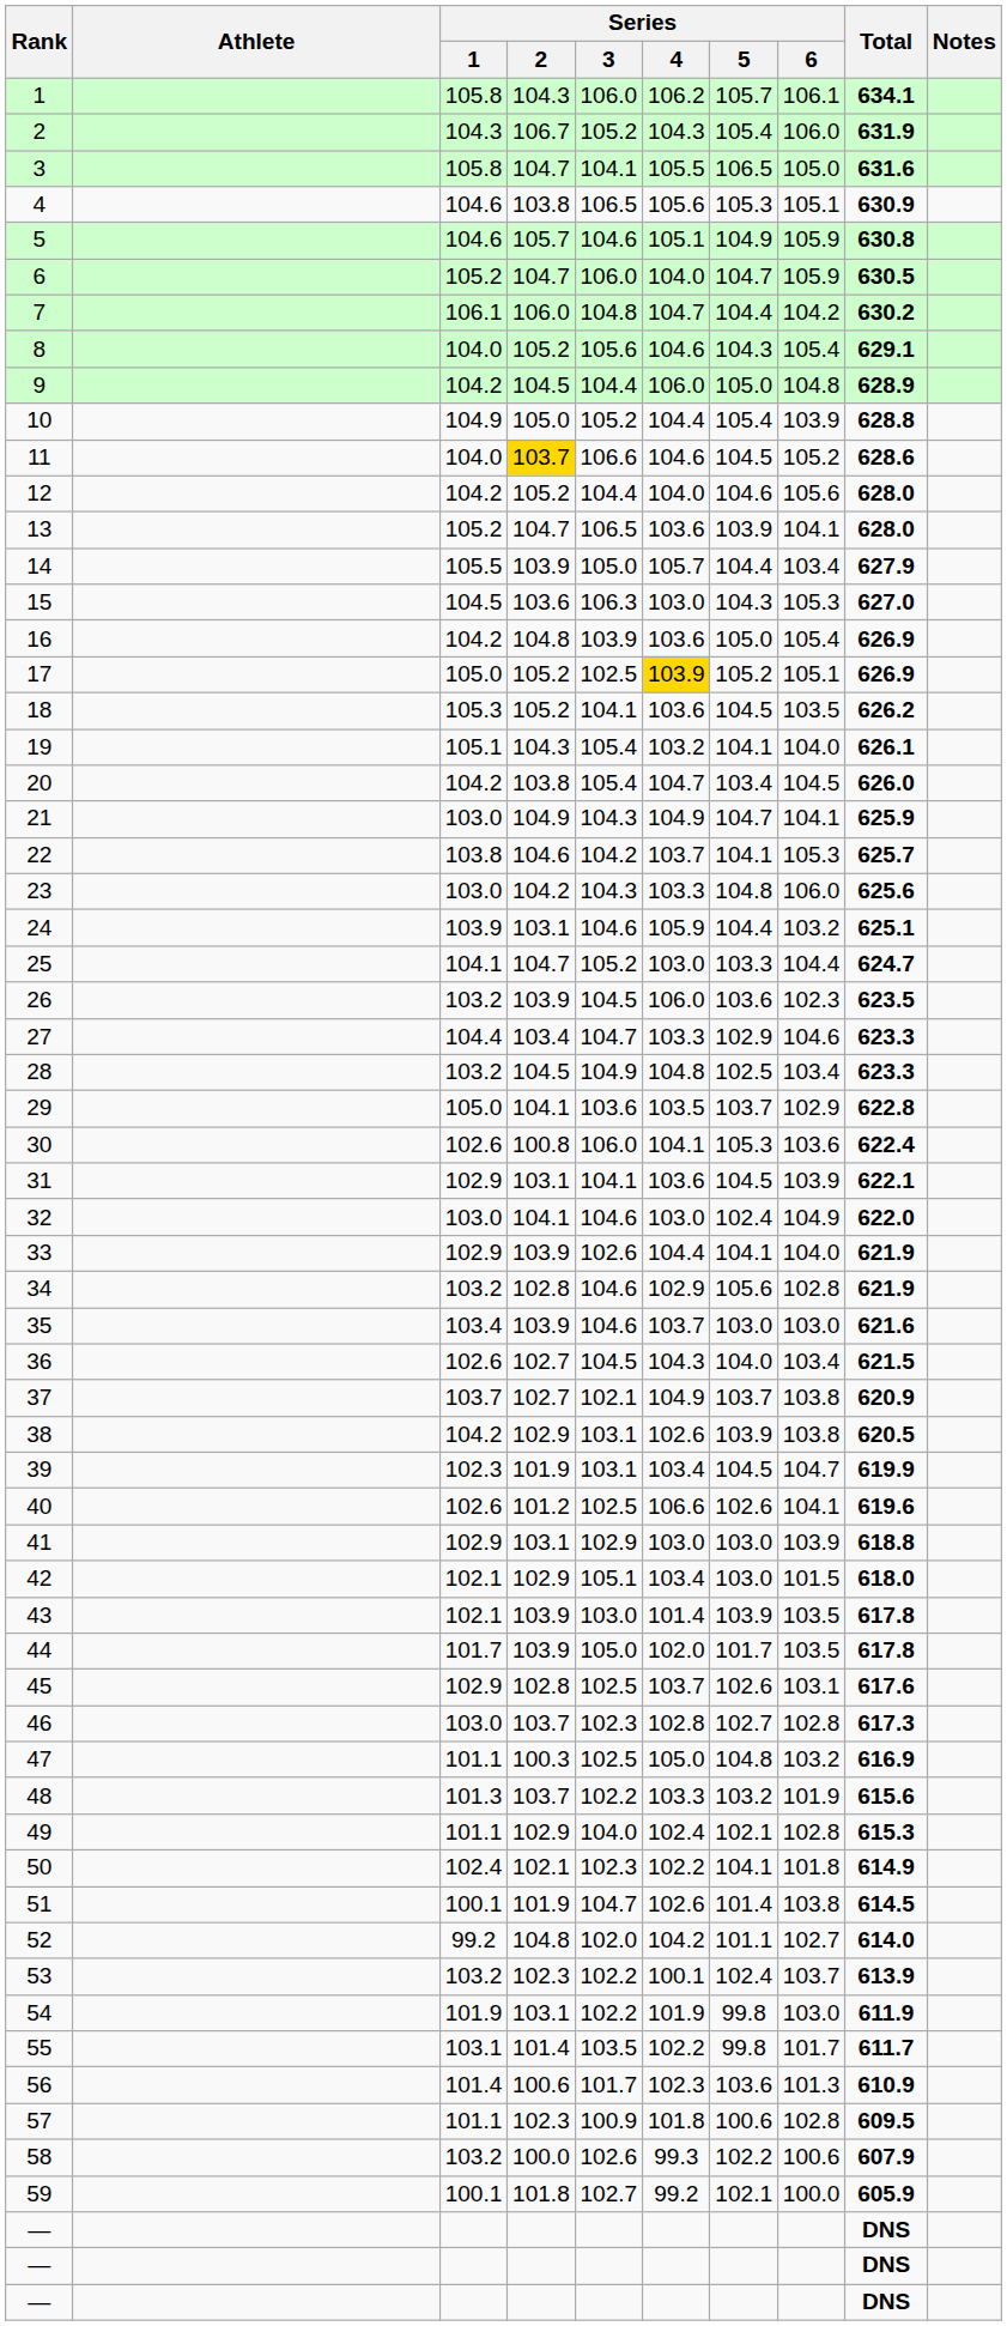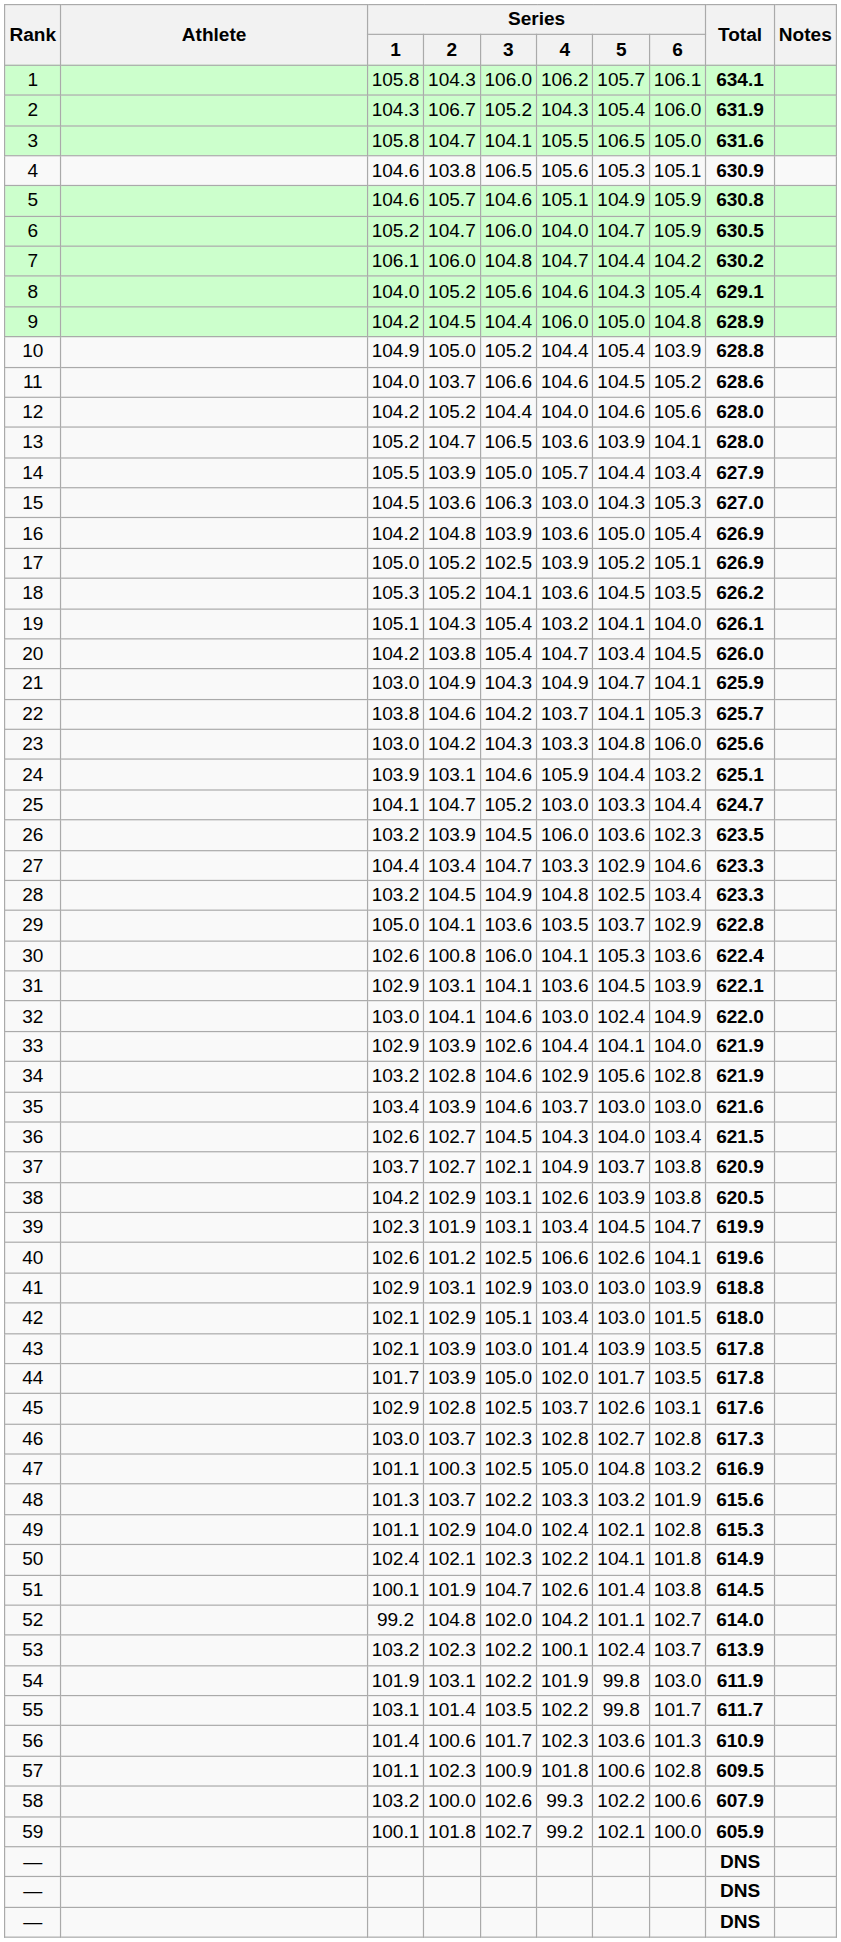11 | Series / 2: gold background -> no background
17 | Series / 4: gold background -> no background
